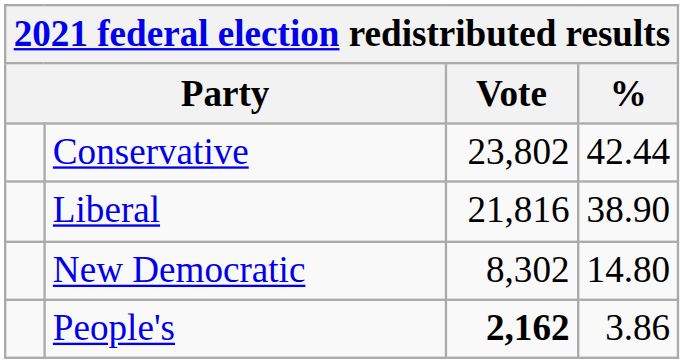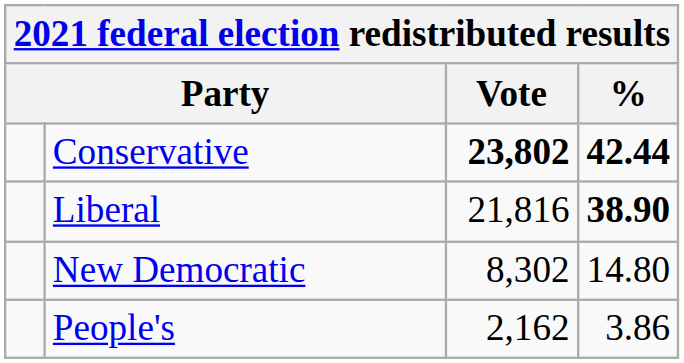Conservative | Vote: normal -> bold
Conservative | %: normal -> bold
Liberal | %: normal -> bold
People's | Vote: bold -> normal
